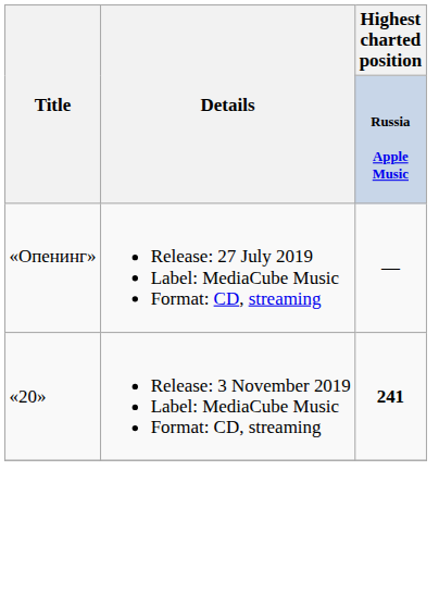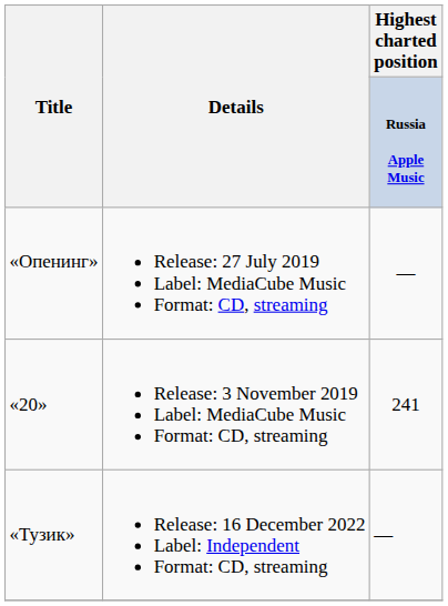«20» | Highest charted position / Russia Apple Music: bold -> normal
+ row: «Тузик» | Release: 16 December 2022 Label: Independent Format: CD, streaming | —
